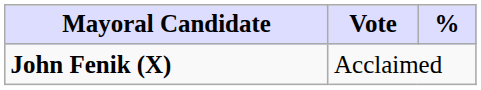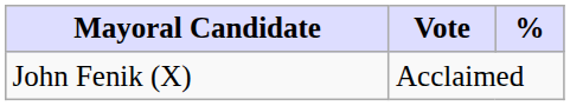John Fenik (X) | Mayoral Candidate: bold -> normal
